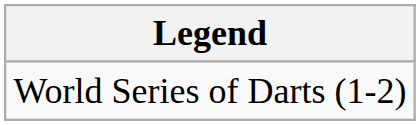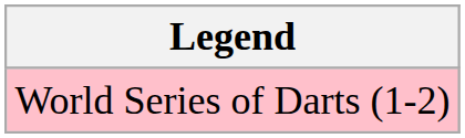row 2 | column 1: no background -> pink background
